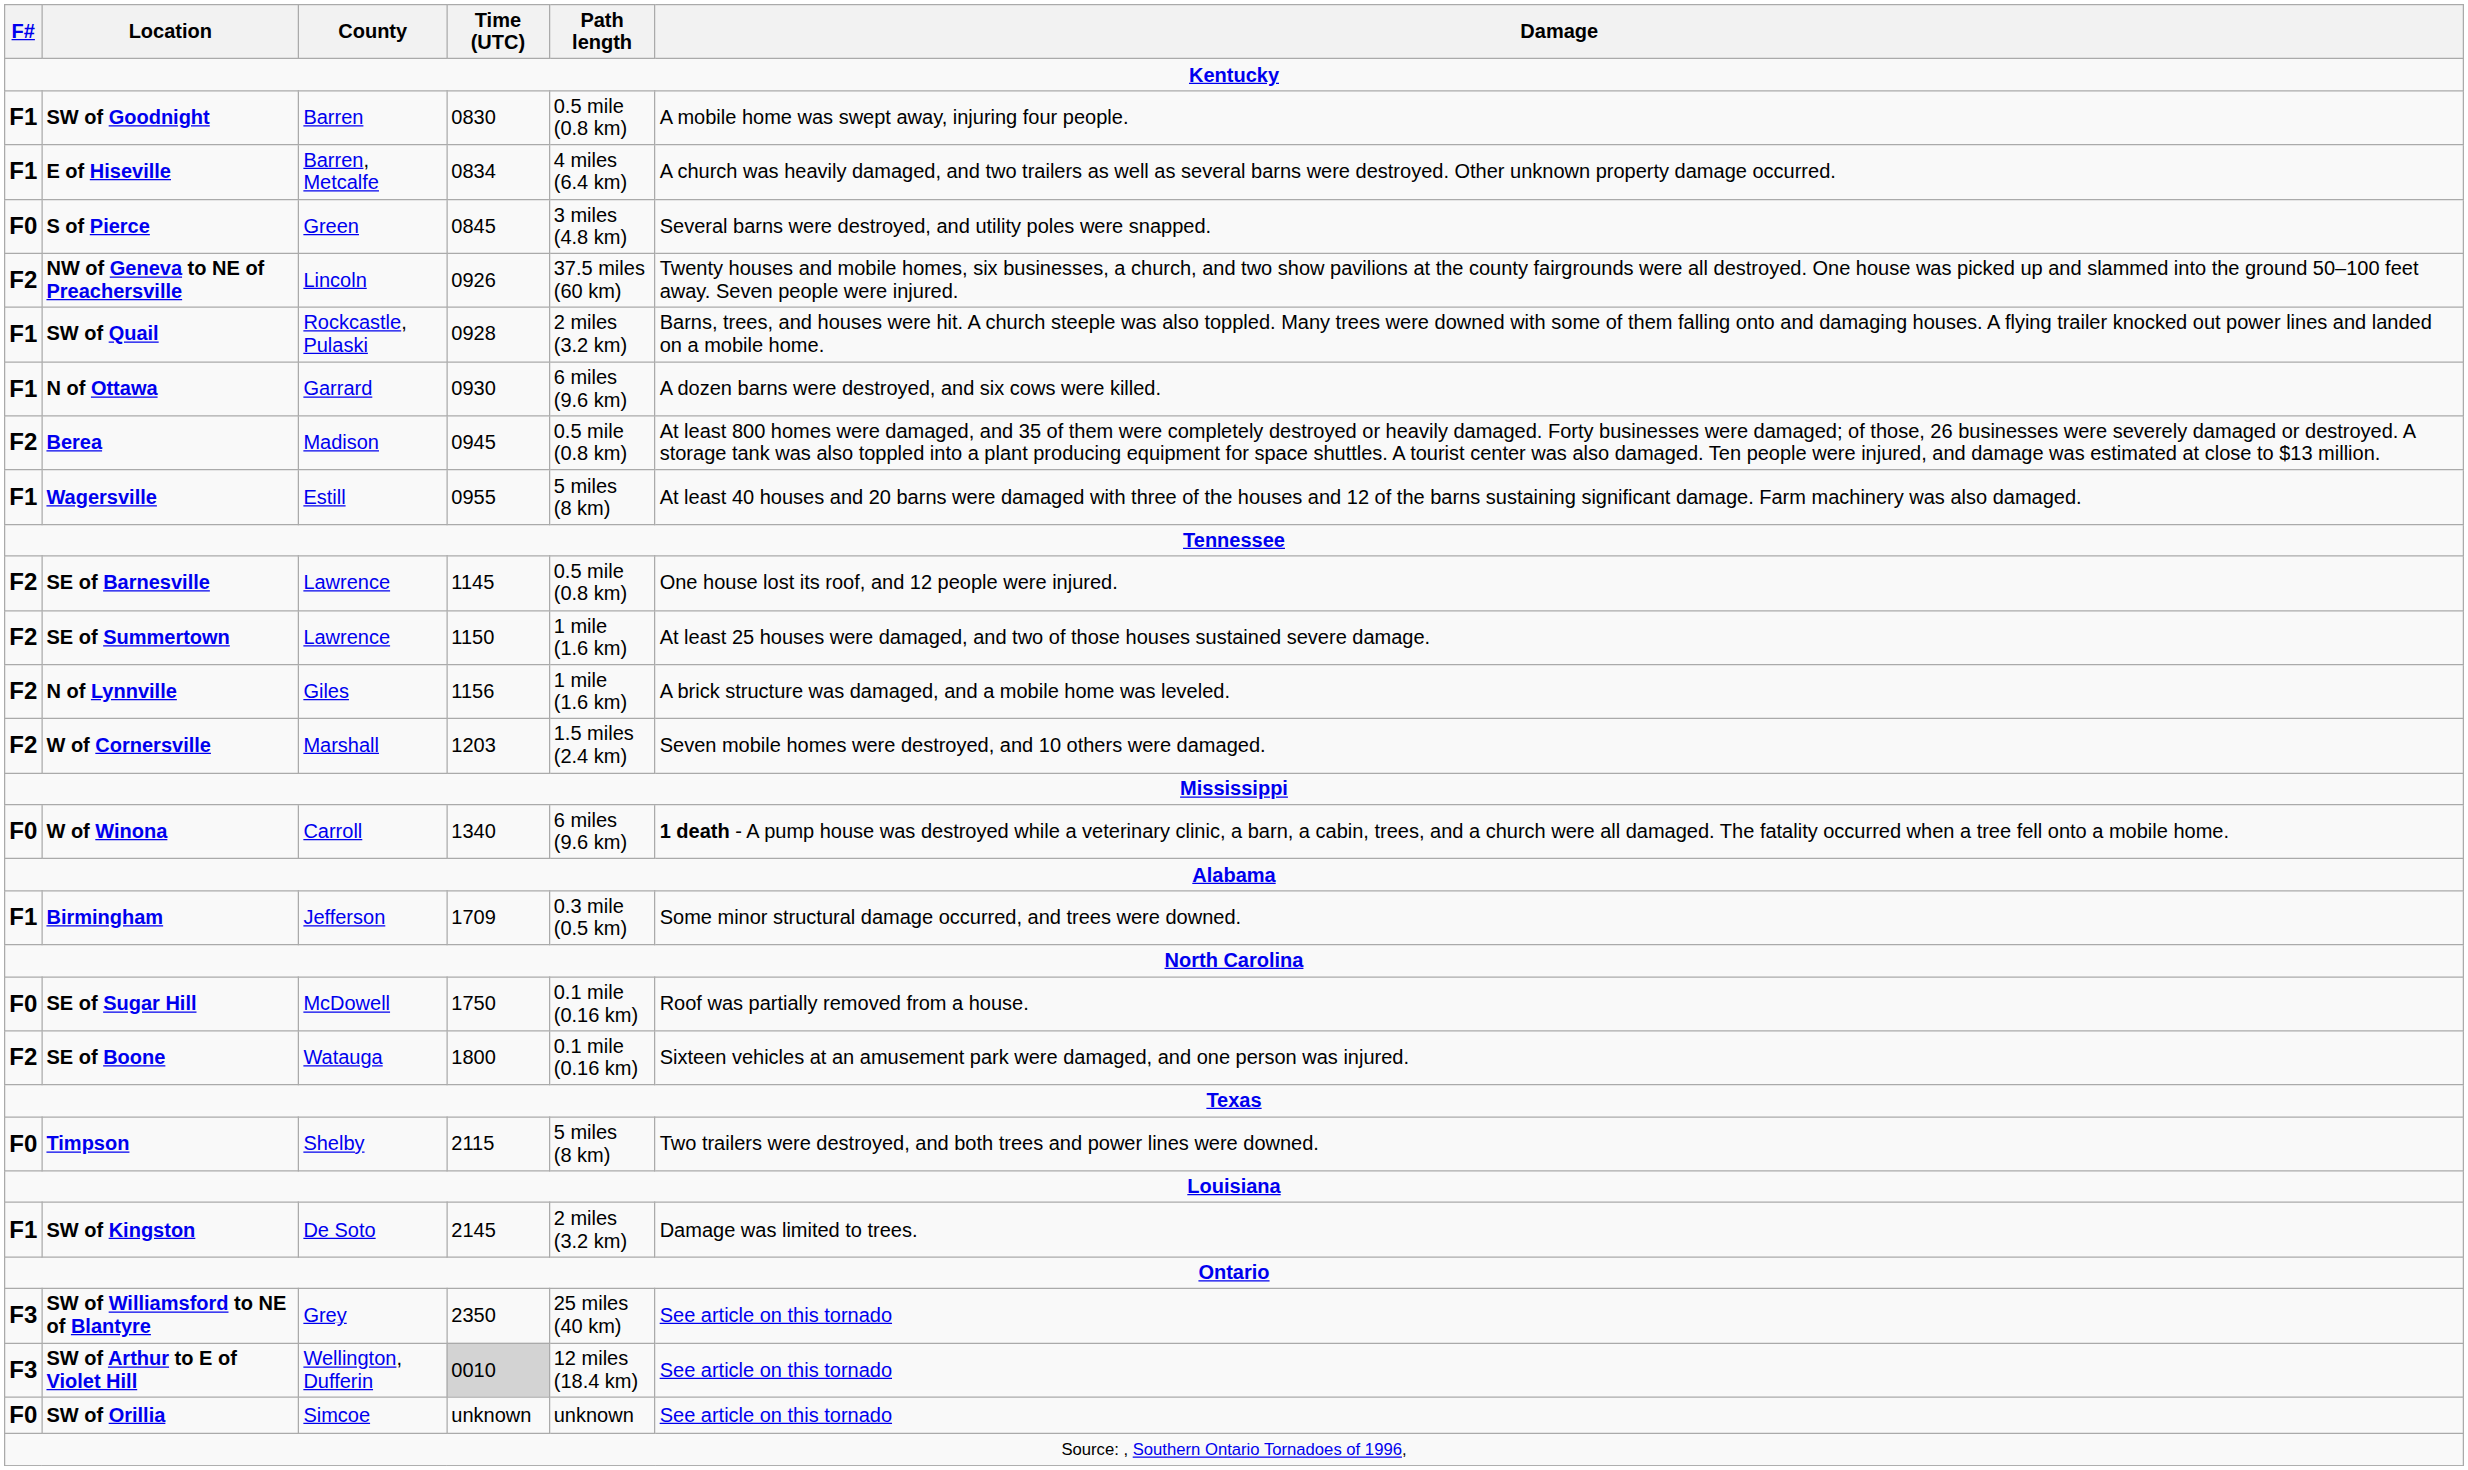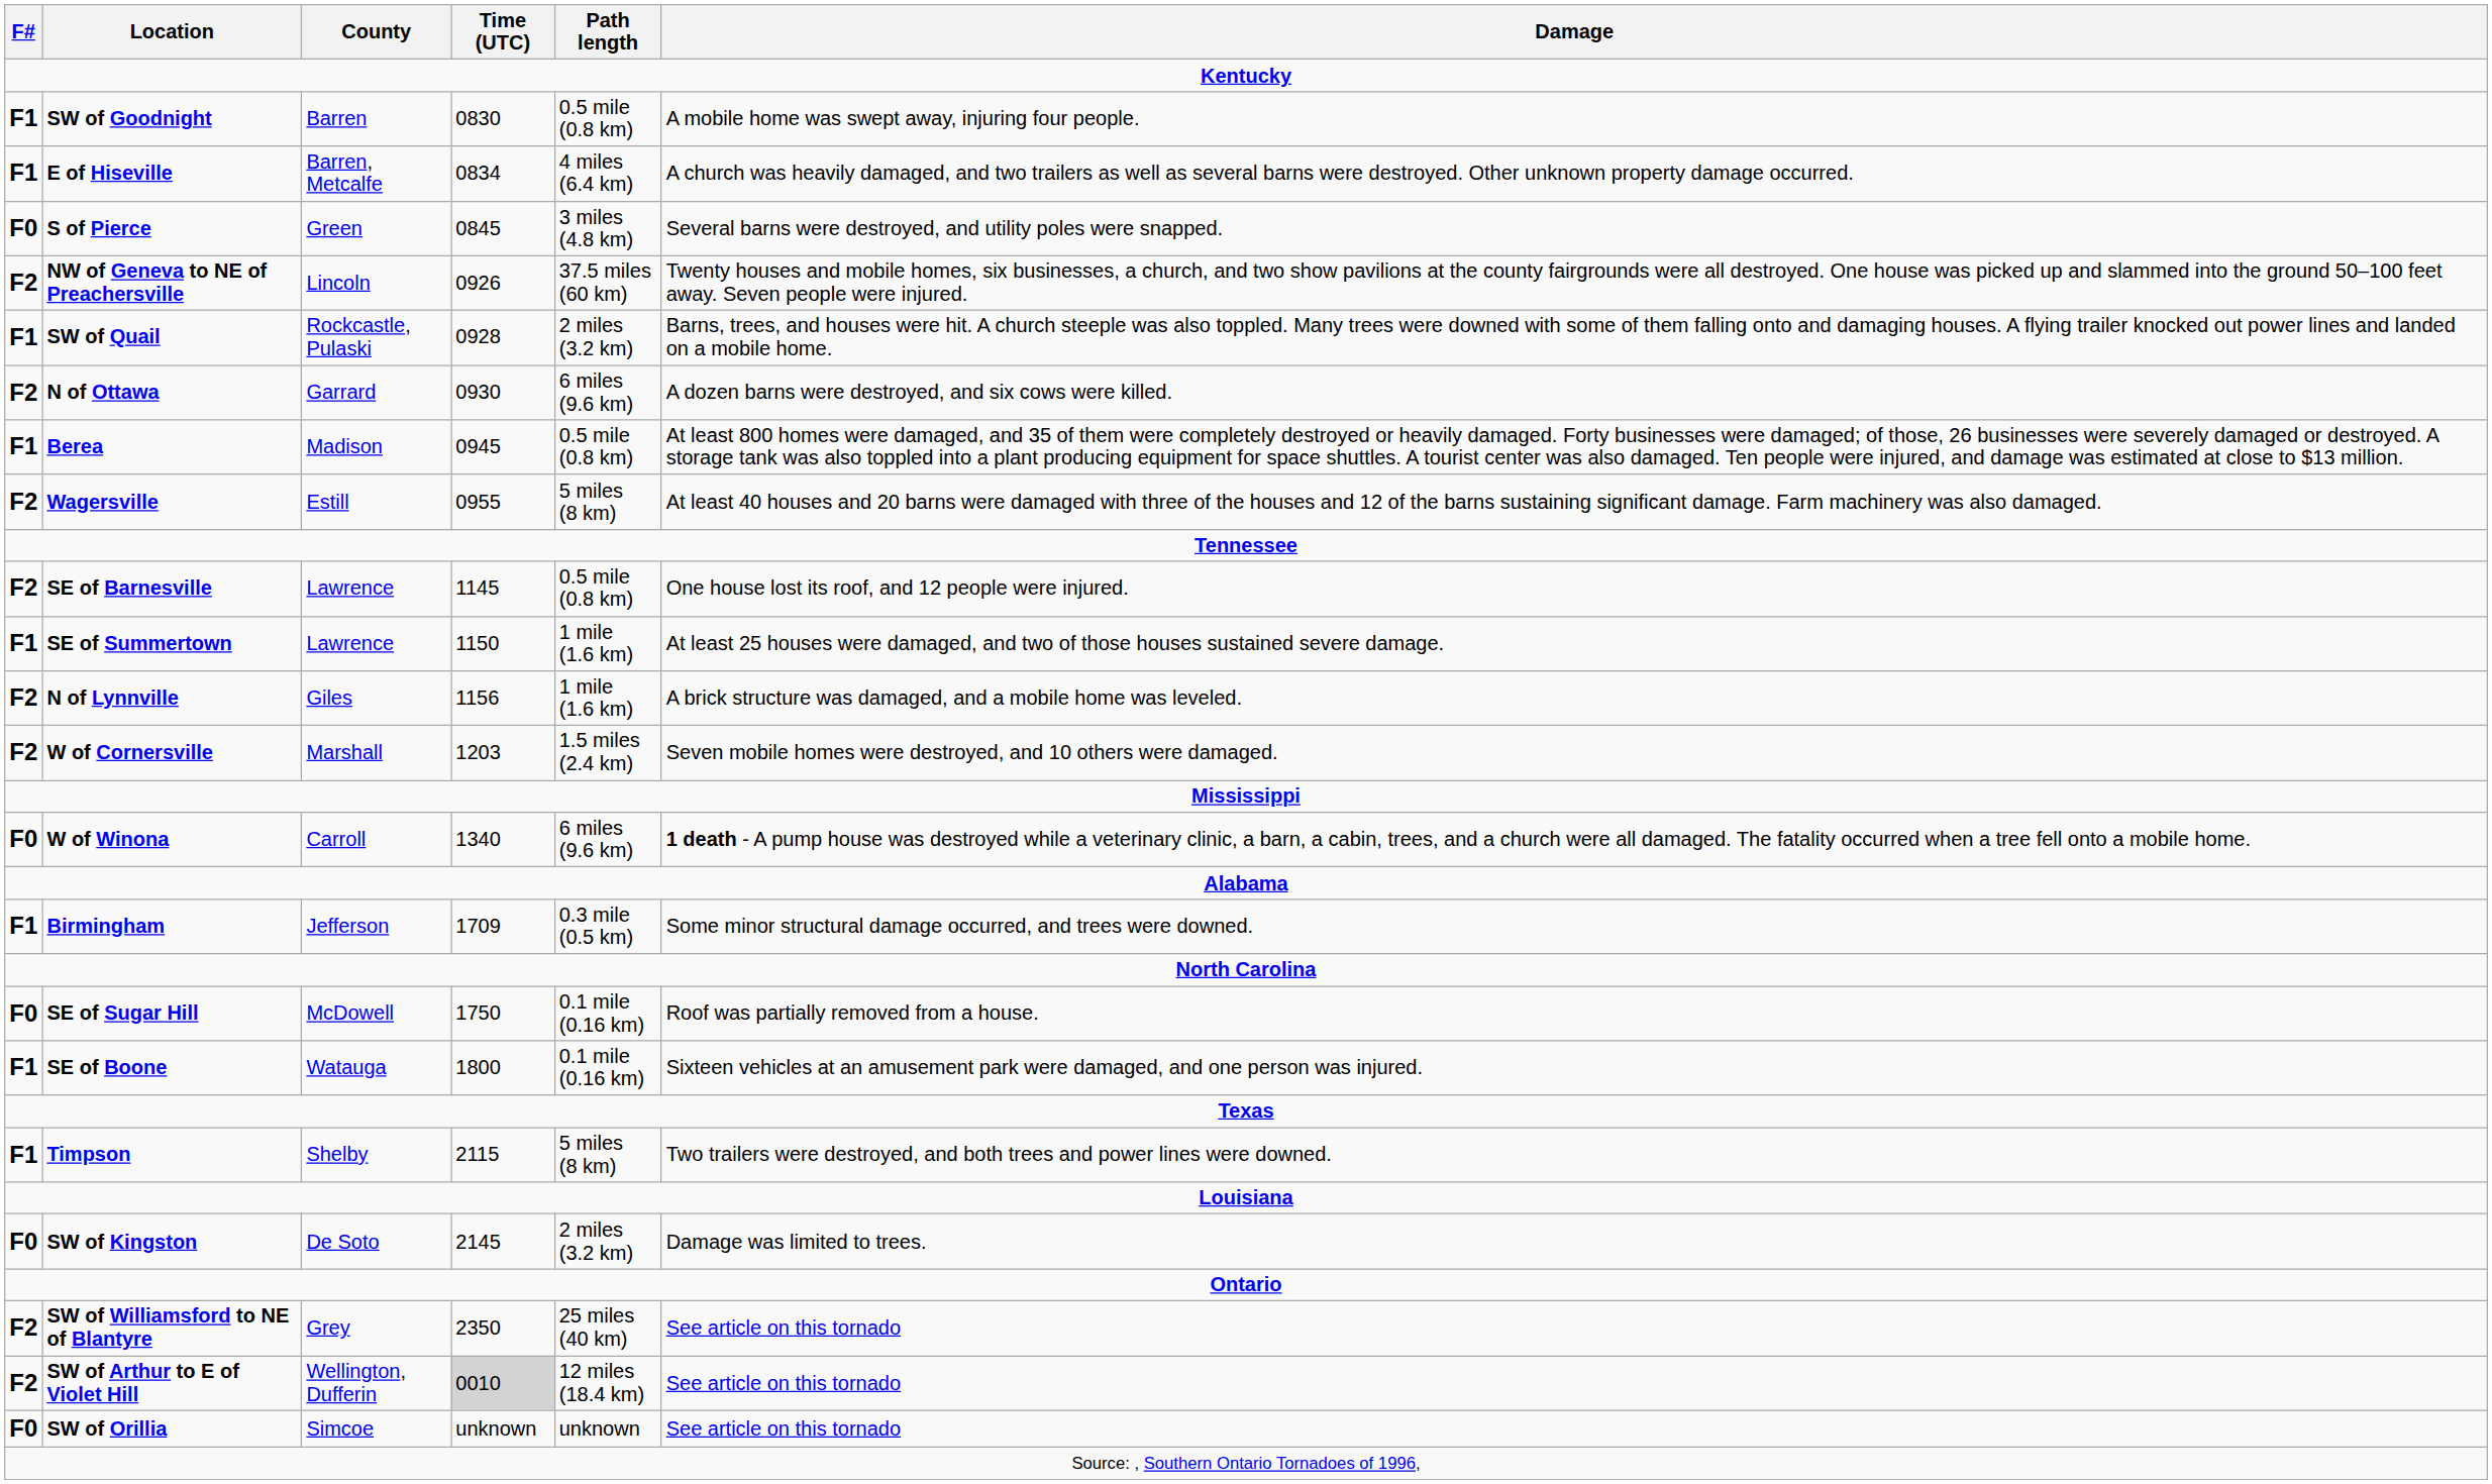N of Ottawa | F#: F1 -> F2
Berea | F#: F2 -> F1
Wagersville | F#: F1 -> F2
SE of Summertown | F#: F2 -> F1
SE of Boone | F#: F2 -> F1
Timpson | F#: F0 -> F1
SW of Kingston | F#: F1 -> F0
SW of Williamsford to NE of Blantyre | F#: F3 -> F2
SW of Arthur to E of Violet Hill | F#: F3 -> F2
